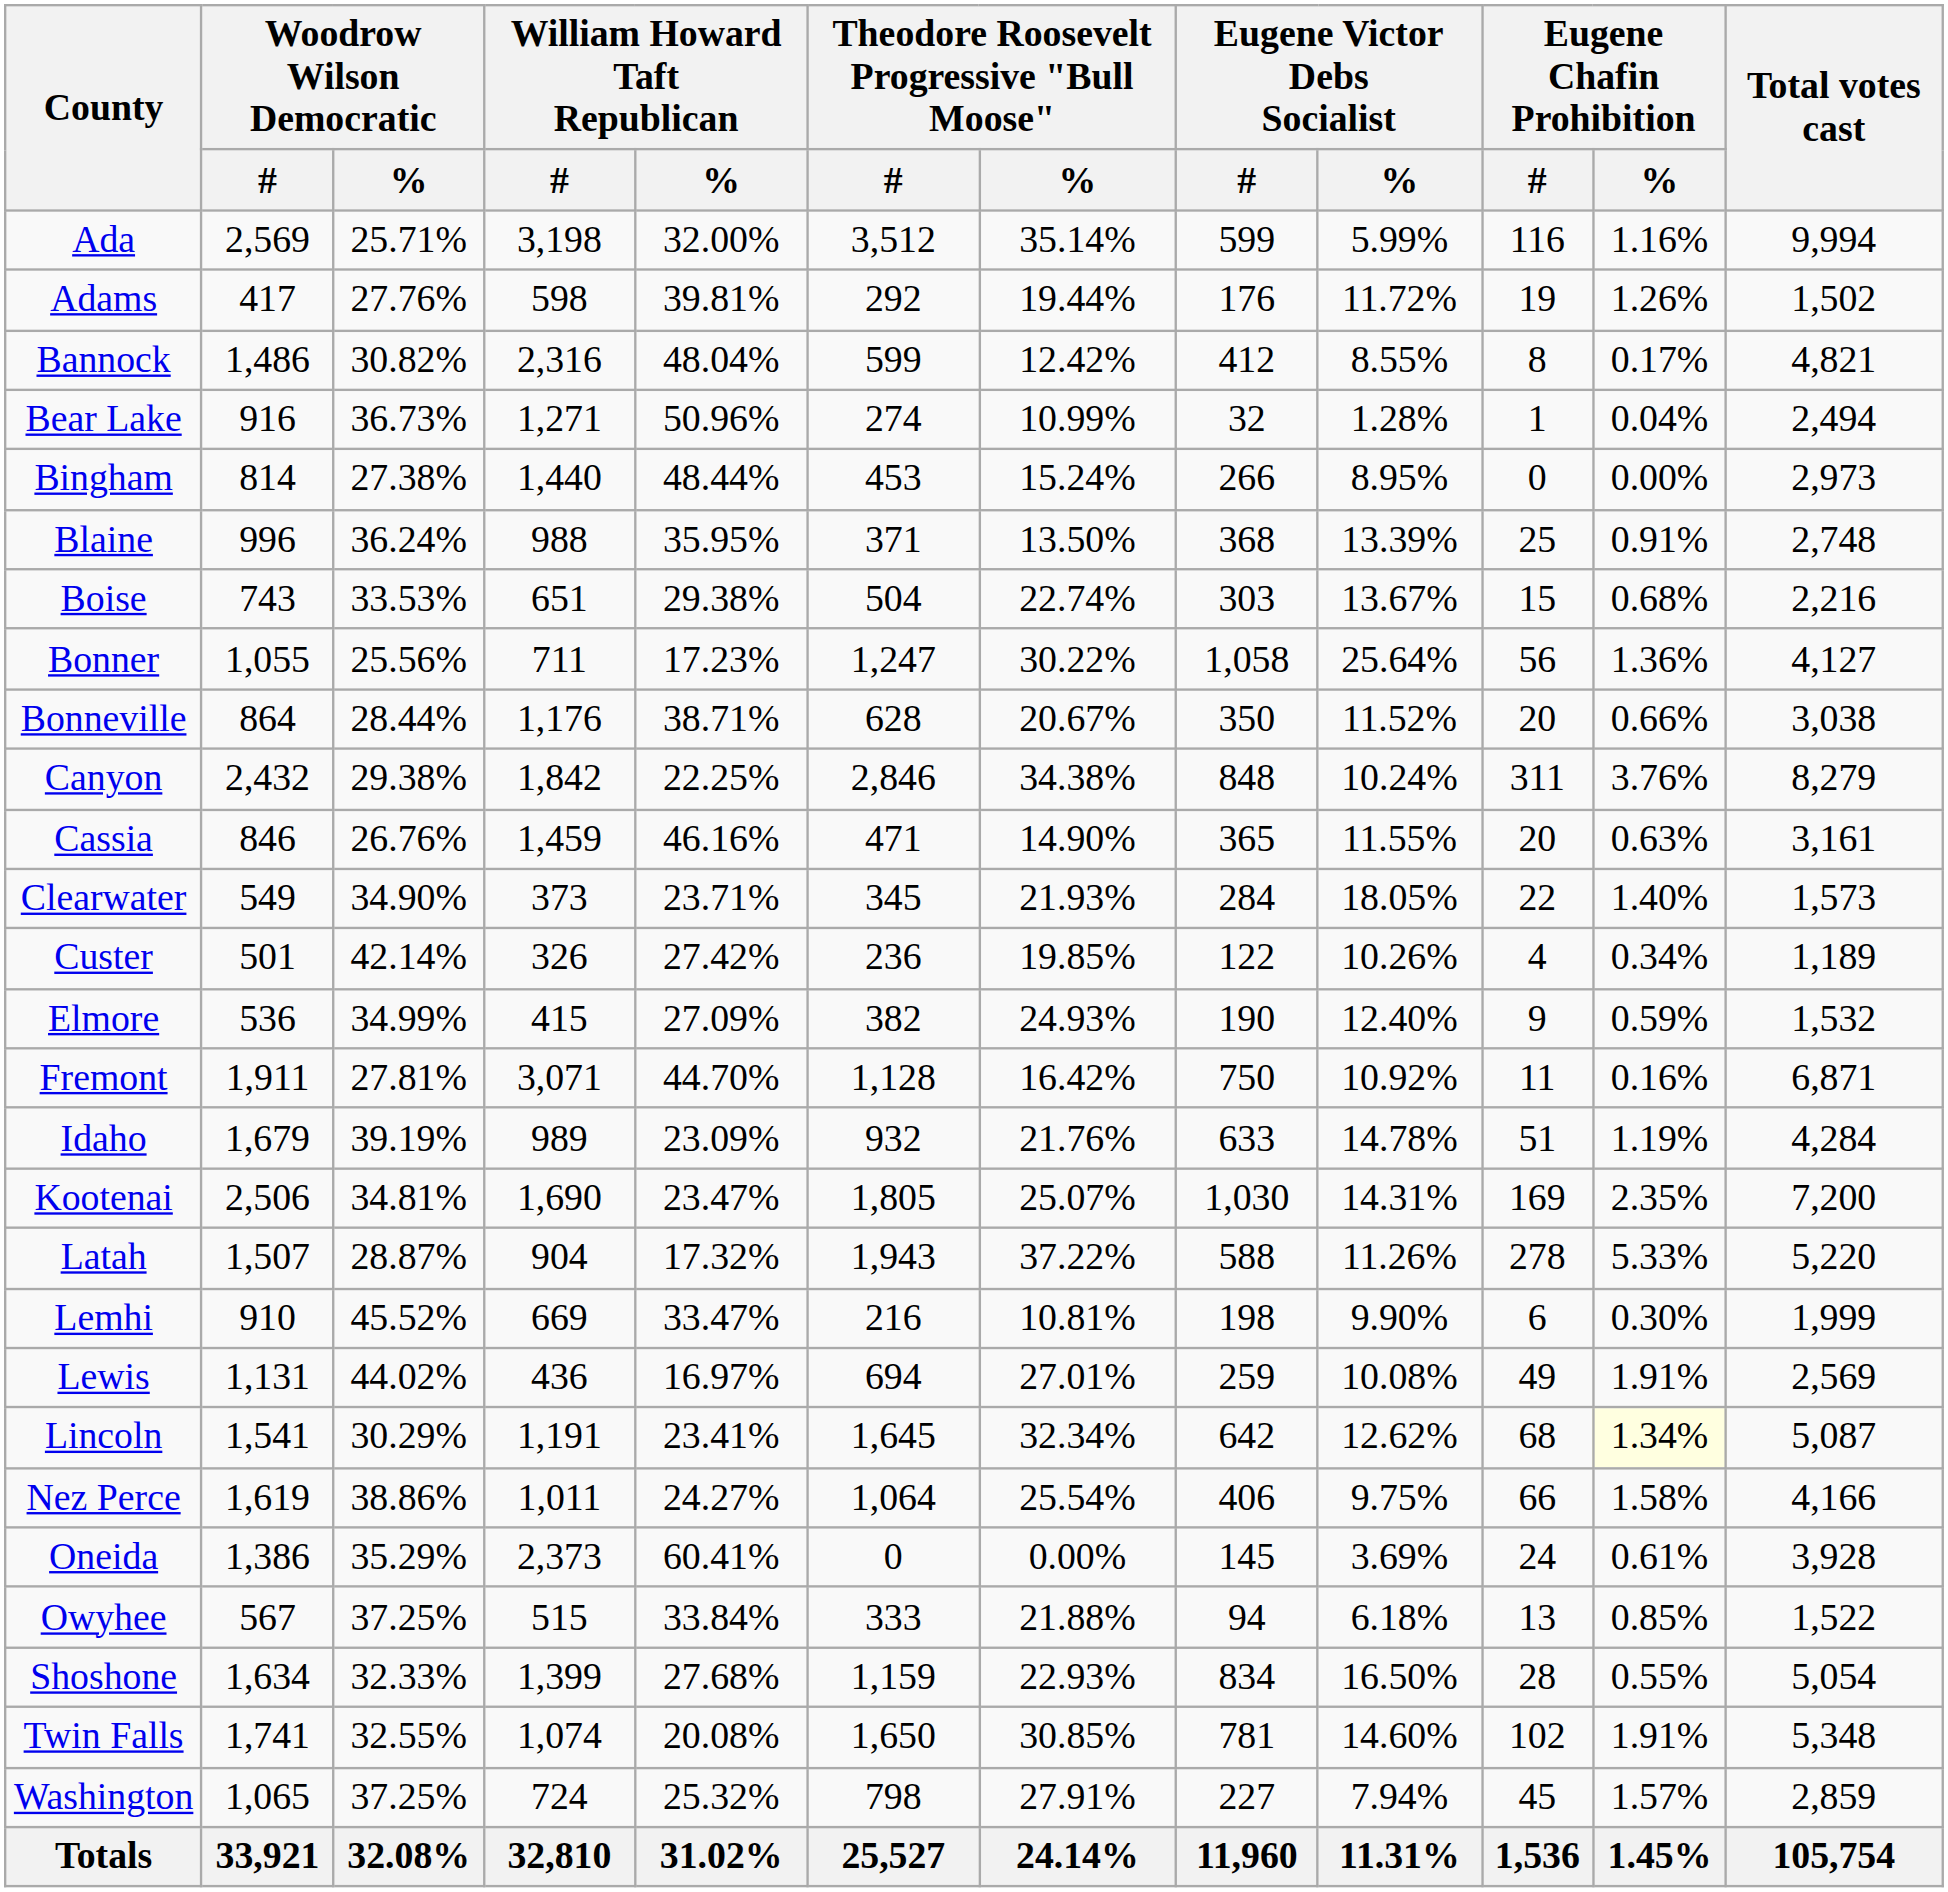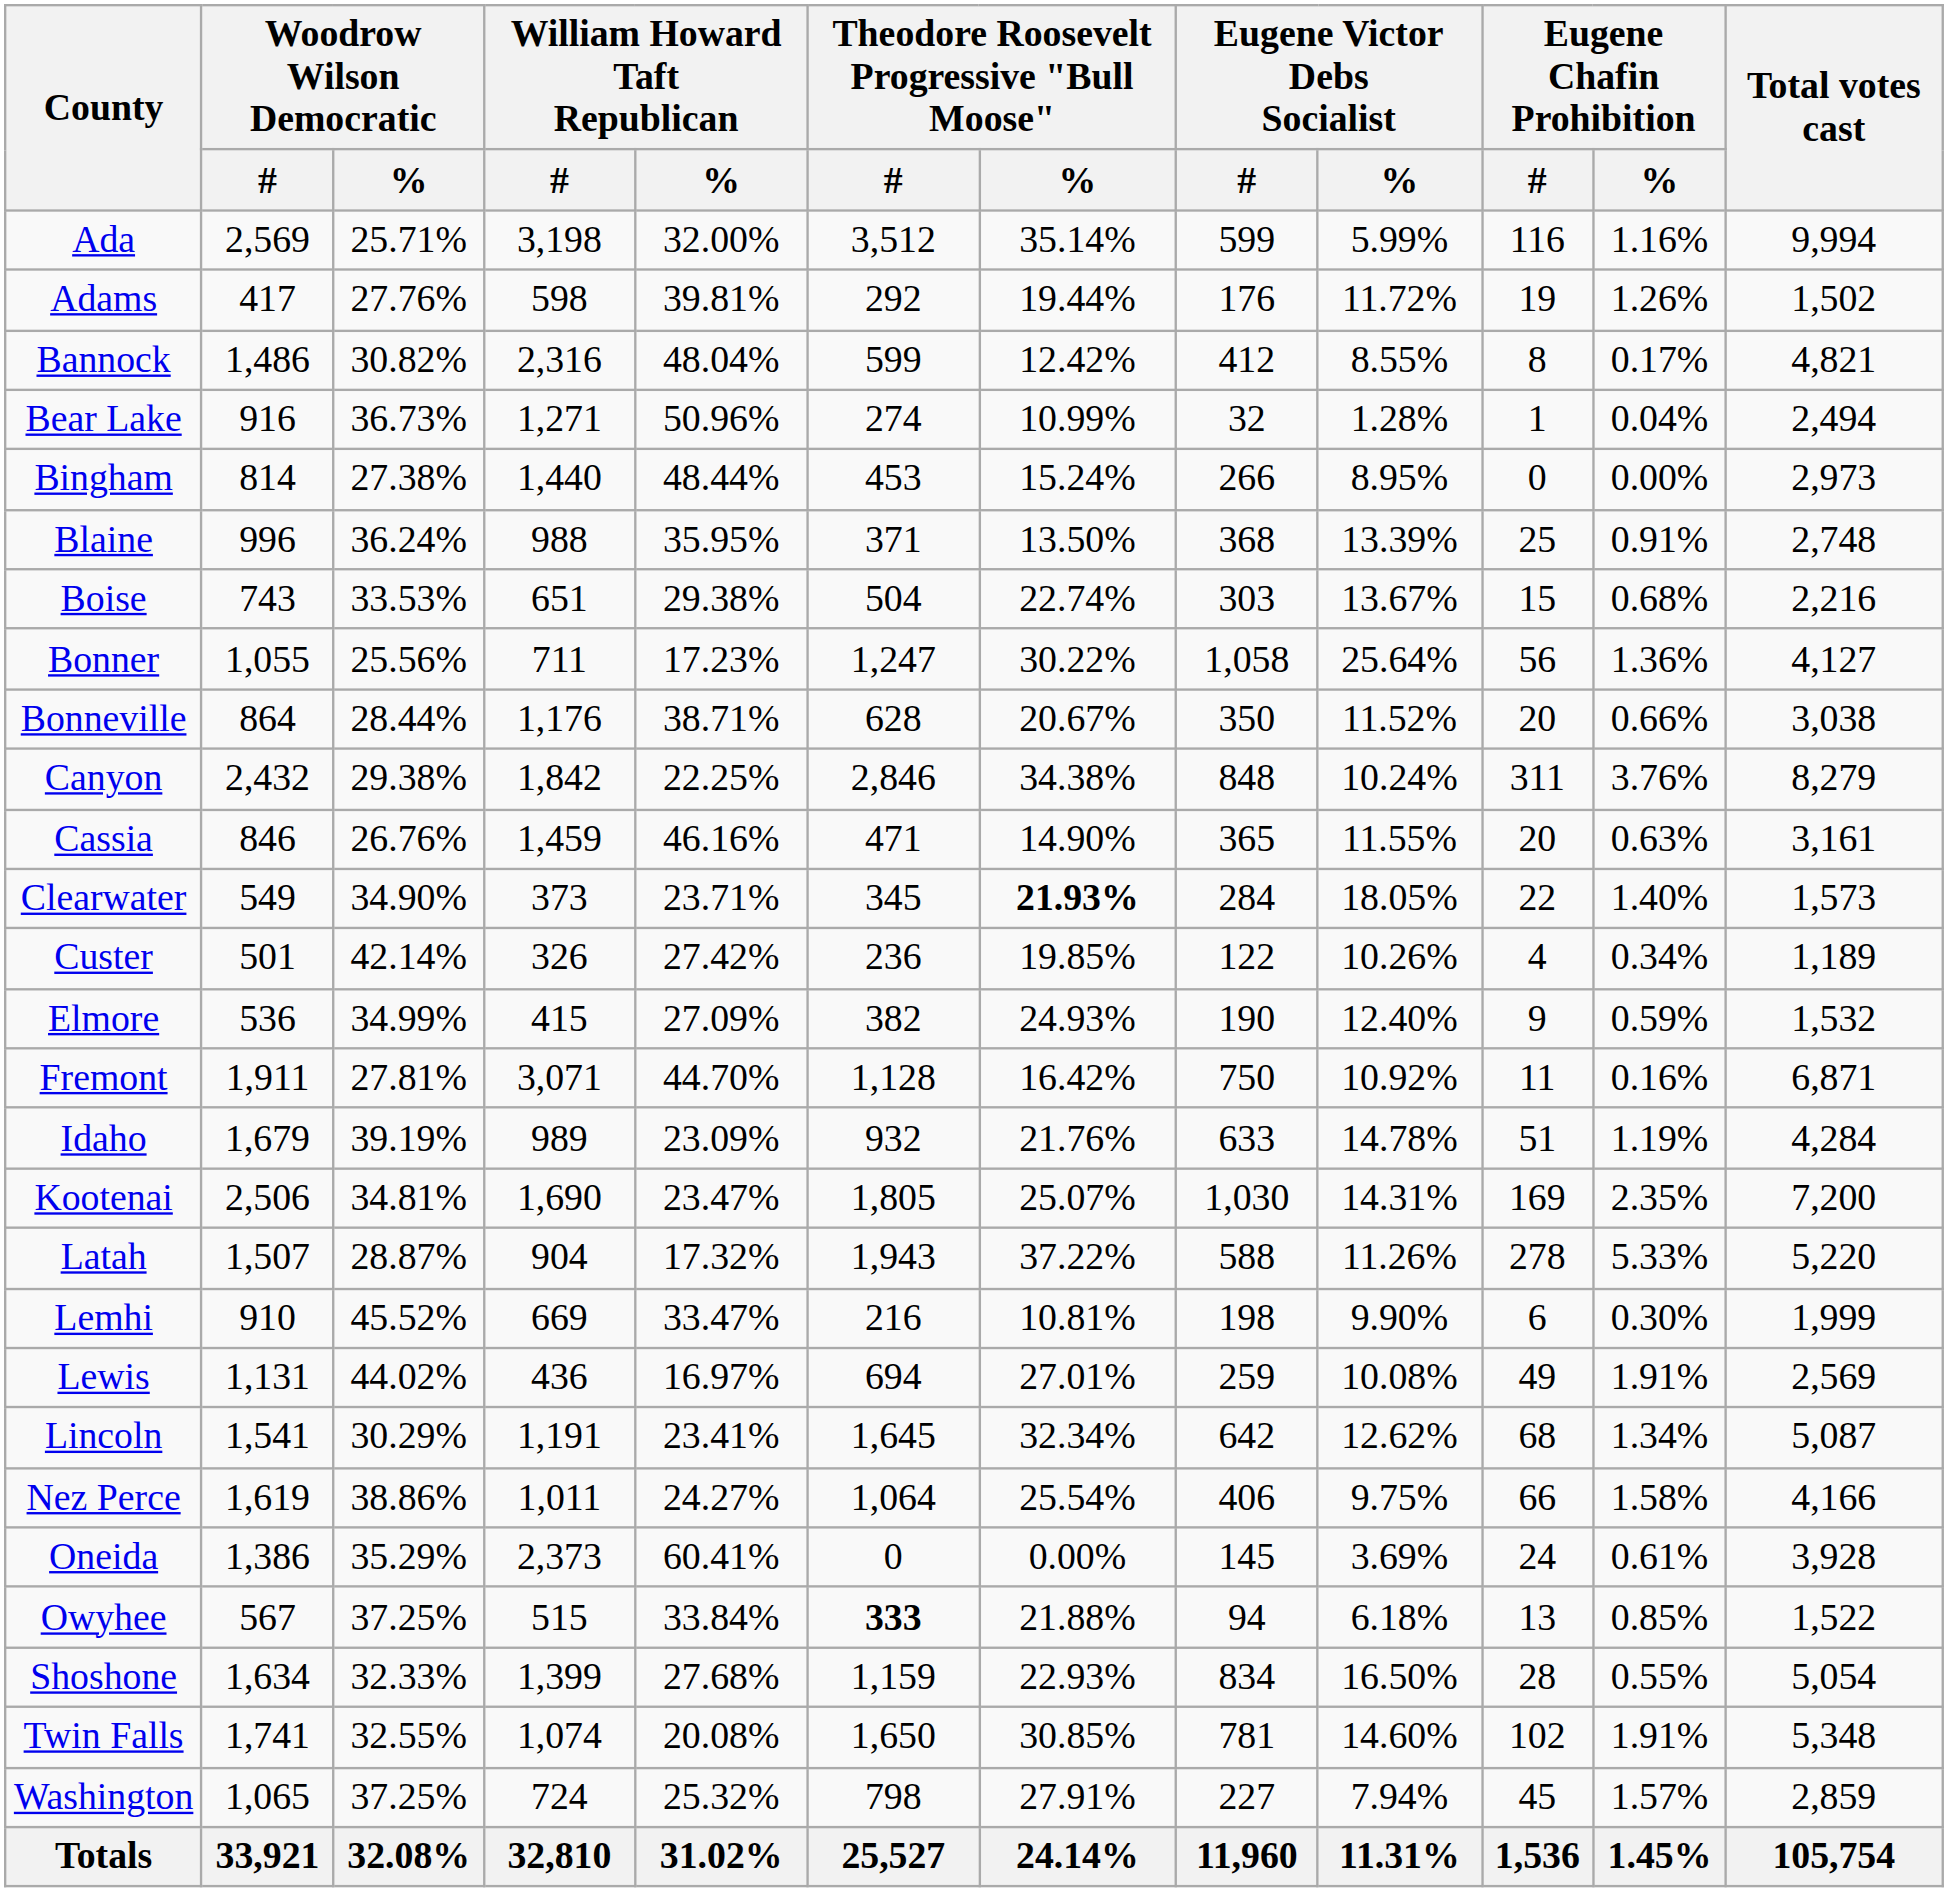Clearwater | Theodore Roosevelt Progressive "Bull Moose" / %: normal -> bold
Lincoln | Eugene Chafin Prohibition / %: lightyellow background -> no background
Owyhee | Theodore Roosevelt Progressive "Bull Moose" / #: normal -> bold
